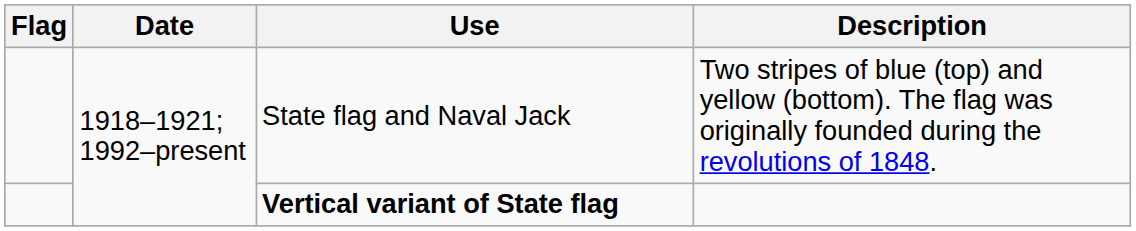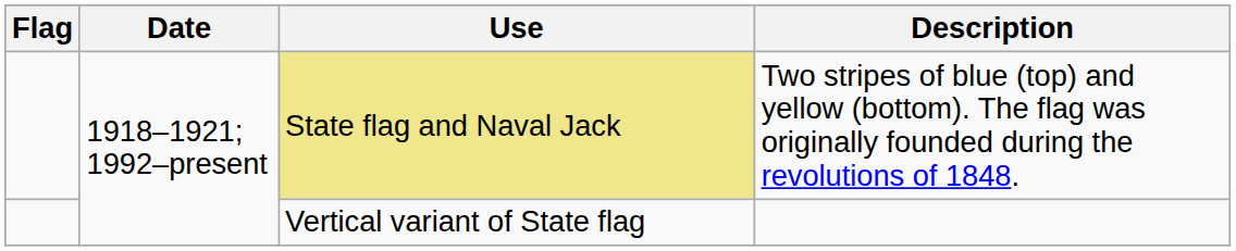State flag and Naval Jack | Use: no background -> khaki background
Vertical variant of State flag | Use: bold -> normal
